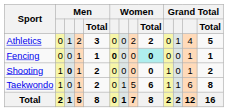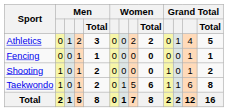Fencing | column 6: bold -> normal
Fencing | Women / Total: paleturquoise background -> no background
Shooting | column 3: bold -> normal
